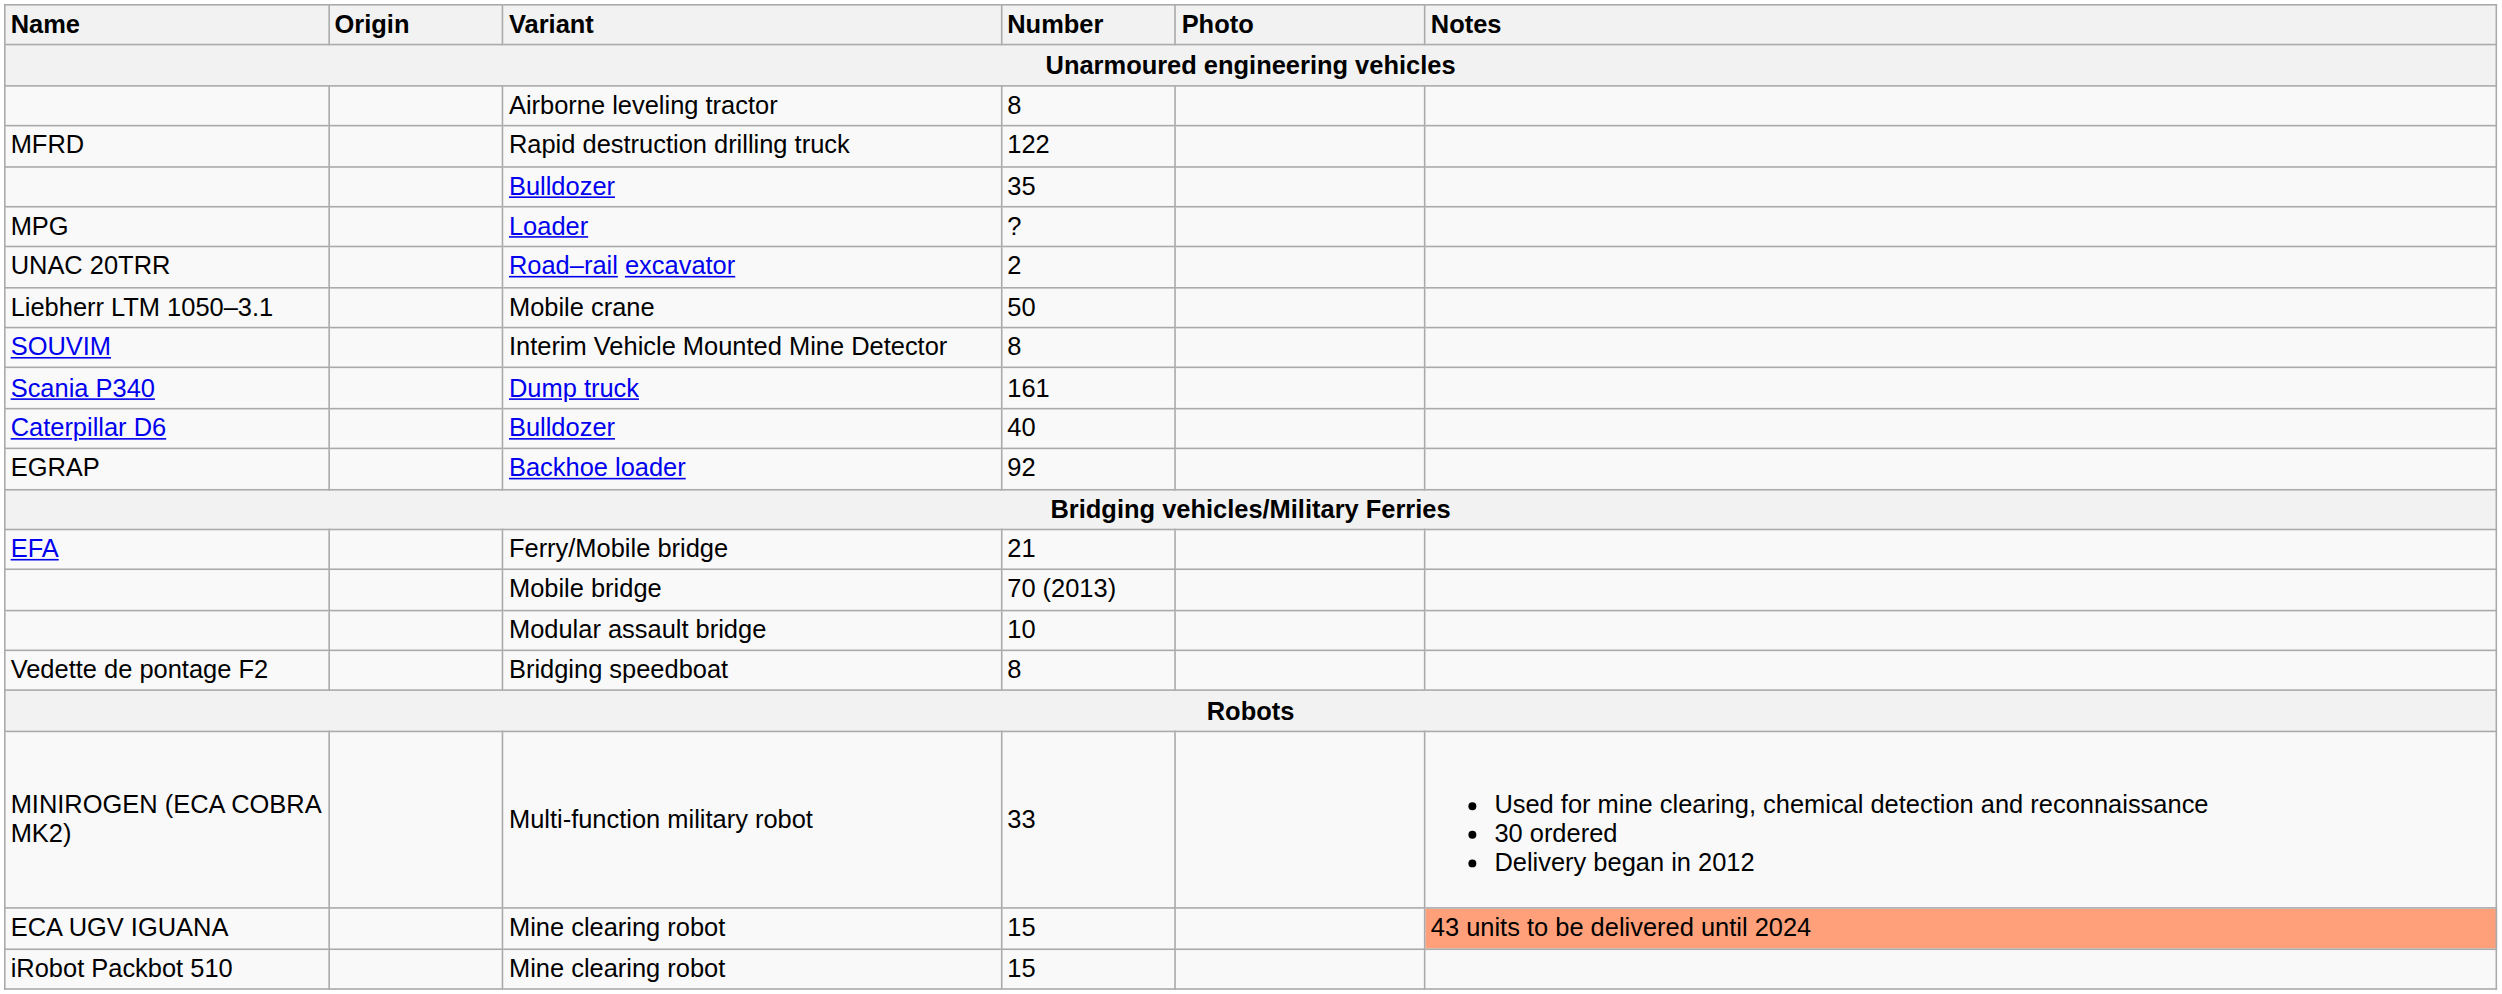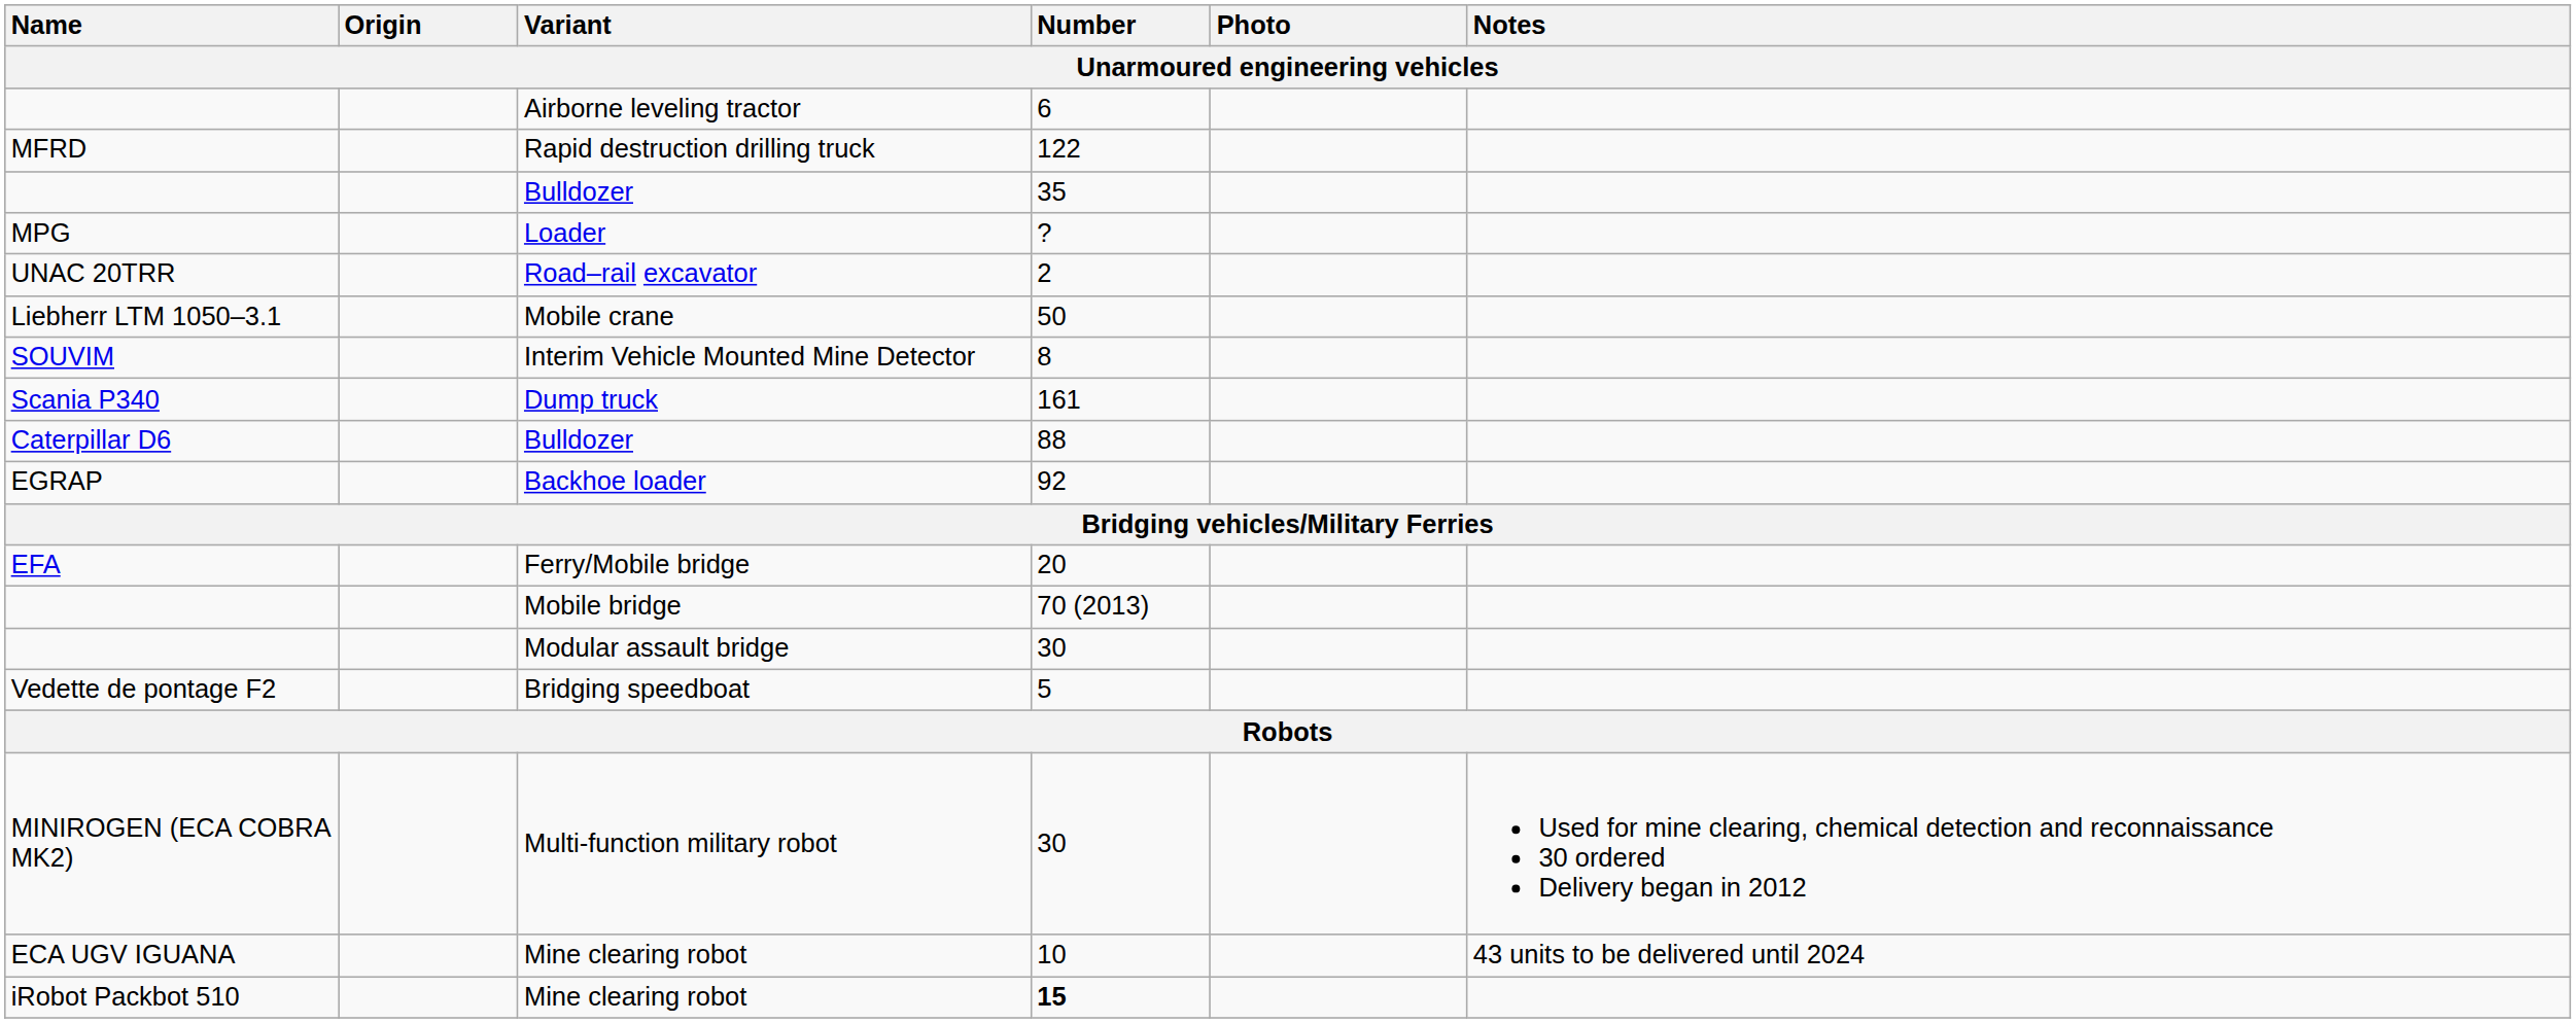Airborne leveling tractor | Number / Unarmoured engineering vehicles: 8 -> 6
Caterpillar D6 / Bulldozer | Number / Unarmoured engineering vehicles: 40 -> 88
Ferry/Mobile bridge | Number / Unarmoured engineering vehicles: 21 -> 20
Modular assault bridge | Number / Unarmoured engineering vehicles: 10 -> 30
Bridging speedboat | Number / Unarmoured engineering vehicles: 8 -> 5
Multi-function military robot | Number / Unarmoured engineering vehicles: 33 -> 30
ECA UGV IGUANA / Mine clearing robot | Number / Unarmoured engineering vehicles: 15 -> 10
ECA UGV IGUANA / Mine clearing robot | Notes / Unarmoured engineering vehicles: lightsalmon background -> no background
iRobot Packbot 510 / Mine clearing robot | Number / Unarmoured engineering vehicles: normal -> bold
